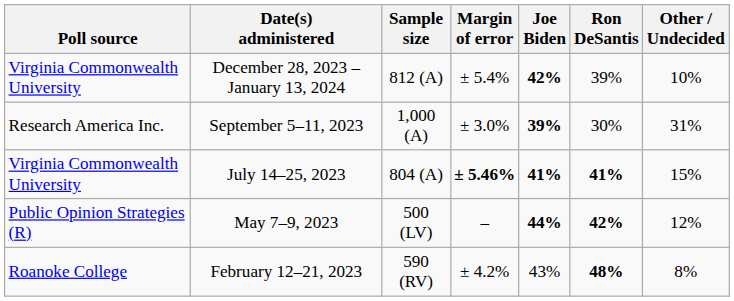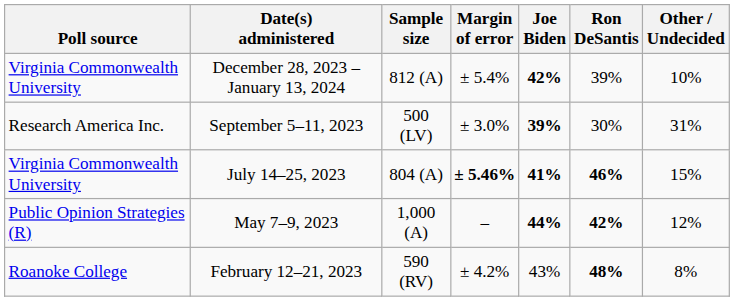September 5–11, 2023 | Sample size: 1,000 (A) -> 500 (LV)
July 14–25, 2023 | Ron DeSantis: 41% -> 46%
May 7–9, 2023 | Sample size: 500 (LV) -> 1,000 (A)
